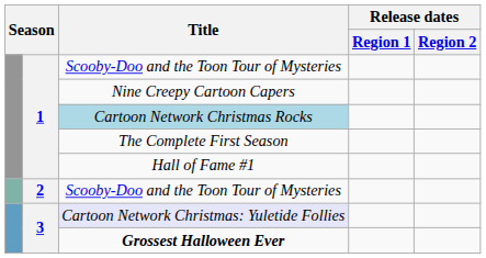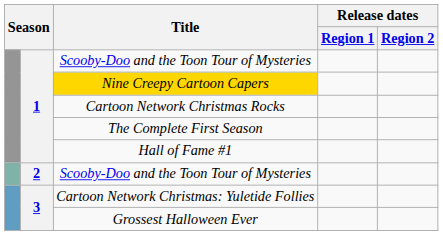Nine Creepy Cartoon Capers | Title: no background -> gold background
Cartoon Network Christmas Rocks | Title: lightblue background -> no background
Cartoon Network Christmas: Yuletide Follies | Title: lavender background -> no background
Grossest Halloween Ever | Title: bold -> normal
